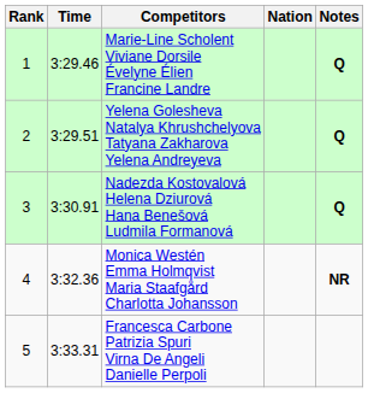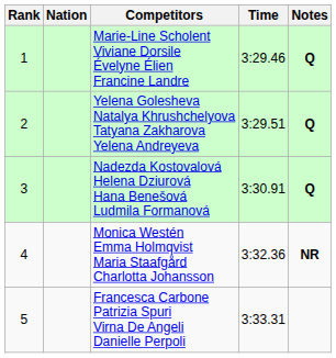columns swapped: Nation <-> Time
